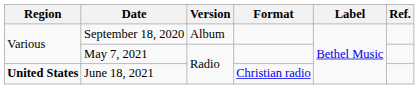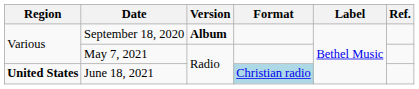September 18, 2020 | Version: normal -> bold
June 18, 2021 | Format: no background -> lightblue background
